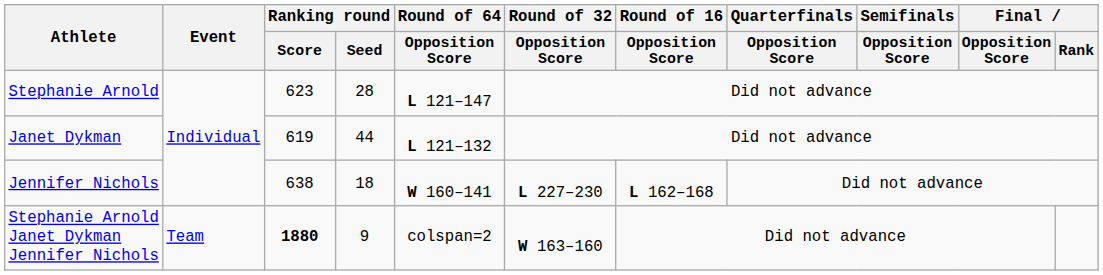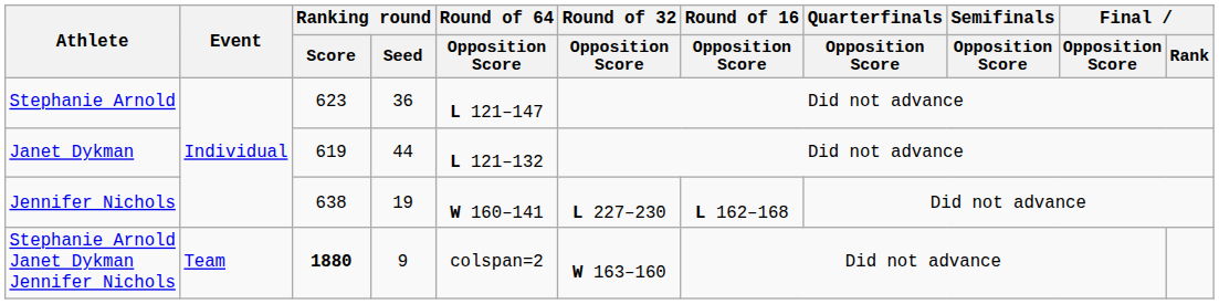Stephanie Arnold | Ranking round / Seed: 28 -> 36
Jennifer Nichols | Ranking round / Seed: 18 -> 19
